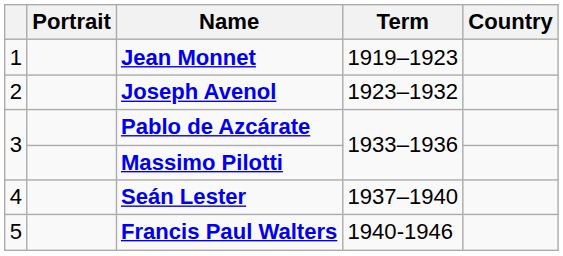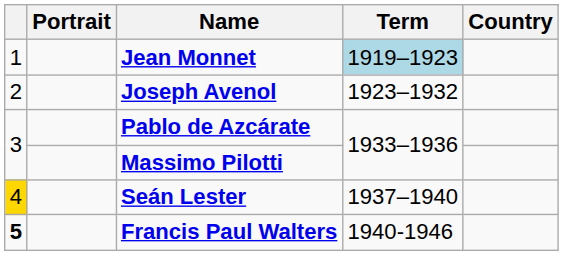Jean Monnet | Term: no background -> lightblue background
Seán Lester | column 1: no background -> gold background
Francis Paul Walters | column 1: normal -> bold
